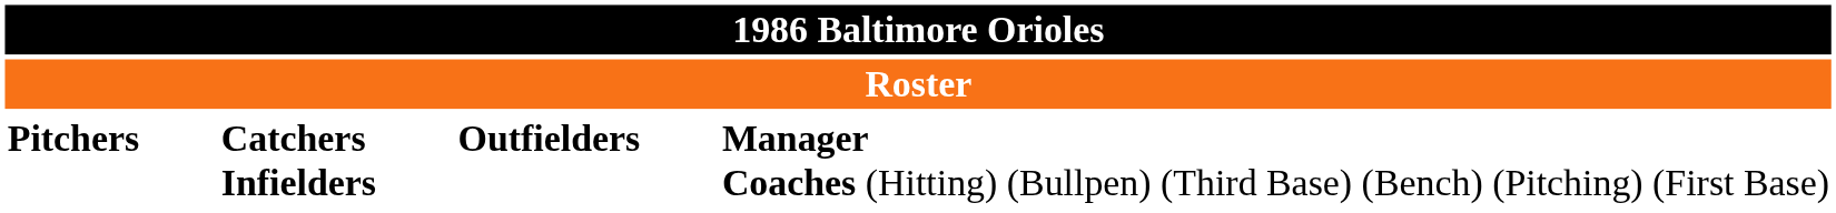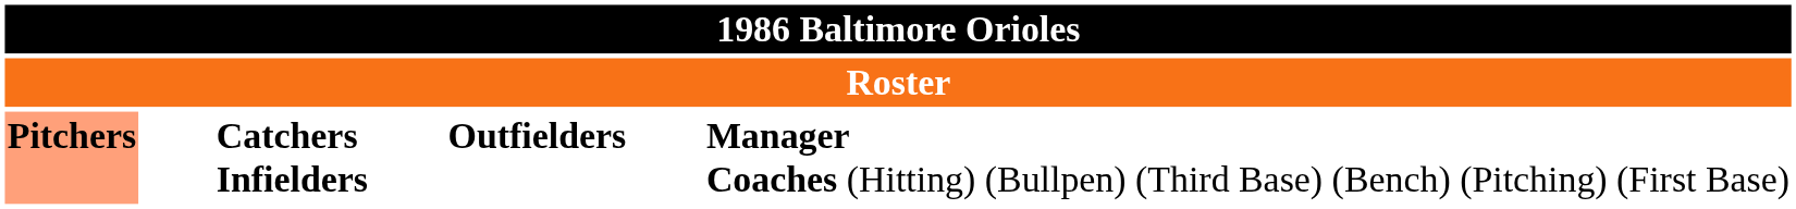Pitchers | column 1: no background -> lightsalmon background
